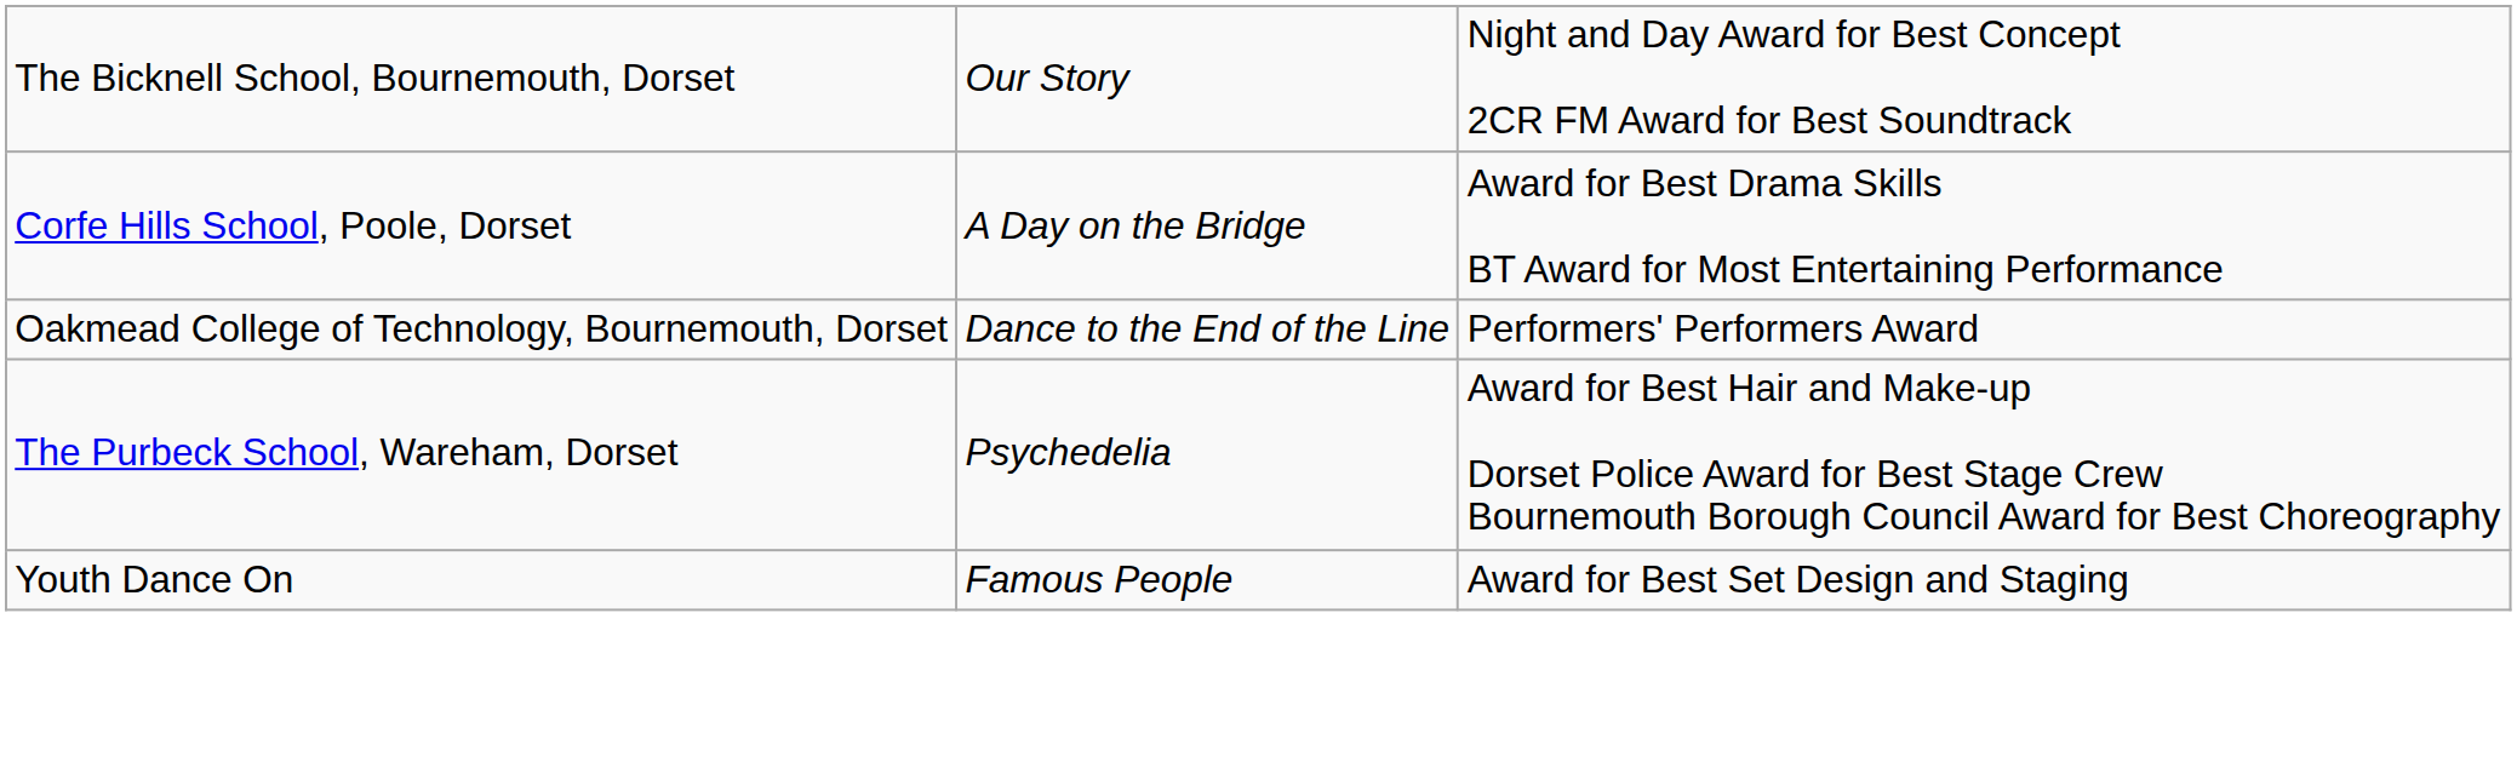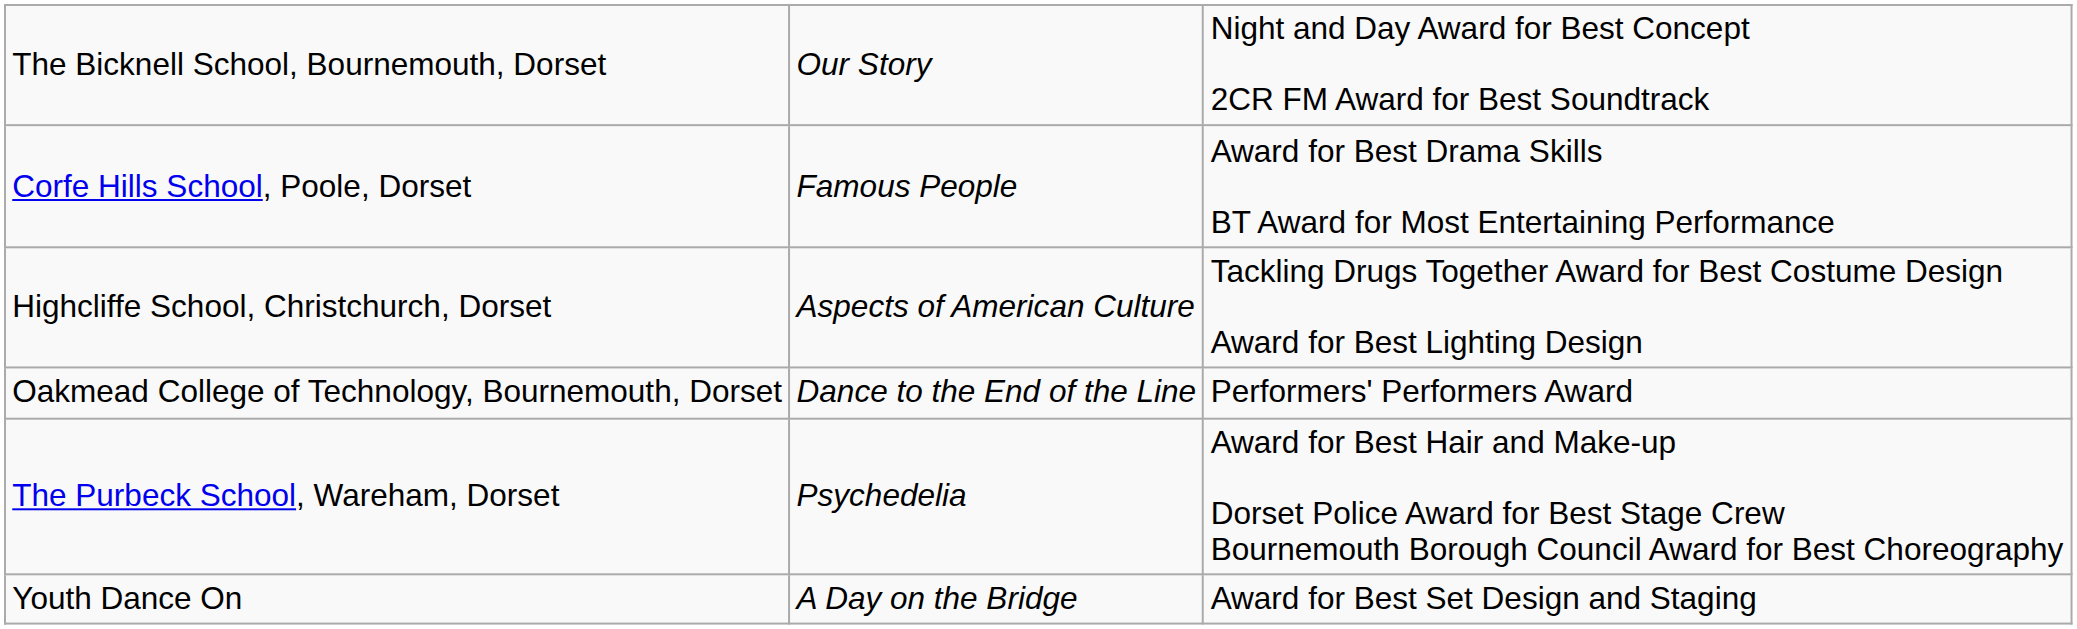Corfe Hills School, Poole, Dorset | column 2: A Day on the Bridge -> Famous People
+ row: Highcliffe School, Christchurch, Dorset | Aspects of American Culture | Tackling Drugs Together Award for Best Costume Design Award for Best Lighting Design
Youth Dance On | column 2: Famous People -> A Day on the Bridge
